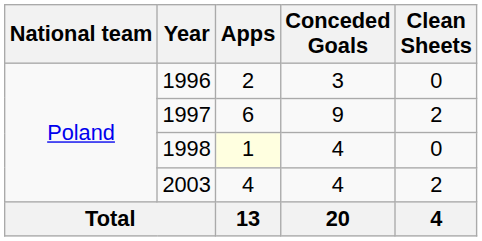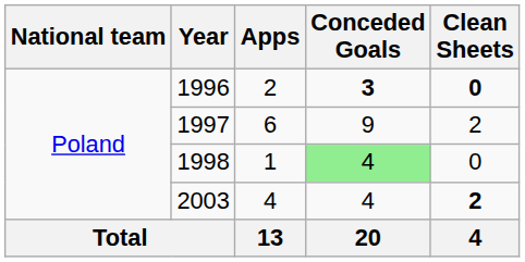1996 | Conceded Goals: normal -> bold
1996 | Clean Sheets: normal -> bold
1998 | Apps: lightyellow background -> no background
1998 | Conceded Goals: no background -> lightgreen background
2003 | Clean Sheets: normal -> bold
